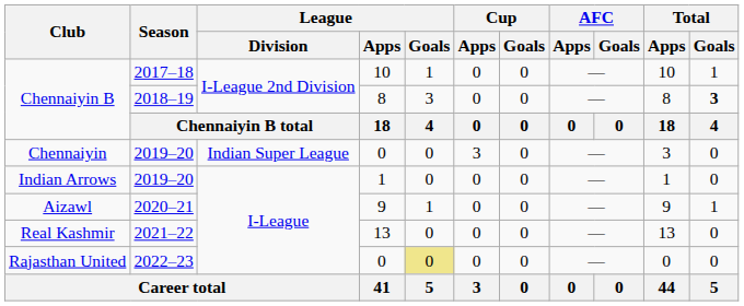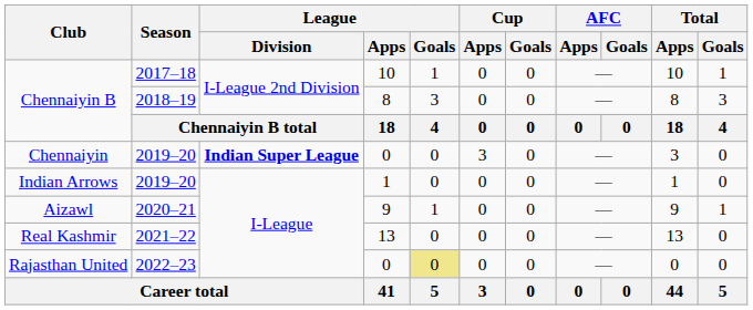Chennaiyin B / 2018–19 | Total / Goals: bold -> normal
Chennaiyin | League / Division: normal -> bold
